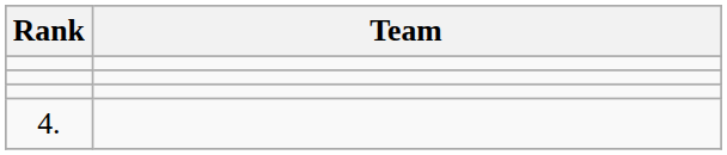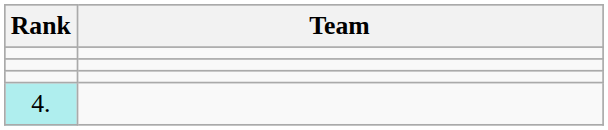row 5 | Rank: no background -> paleturquoise background
